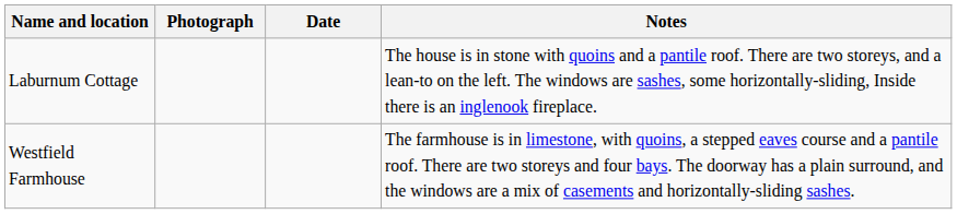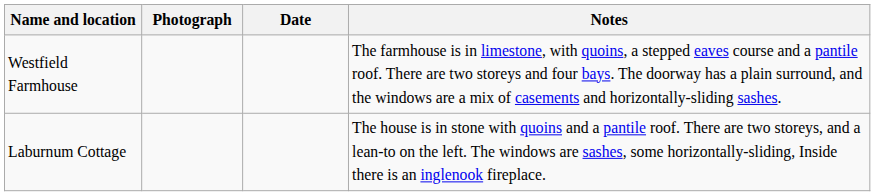rows swapped: Laburnum Cottage <-> Westfield Farmhouse
